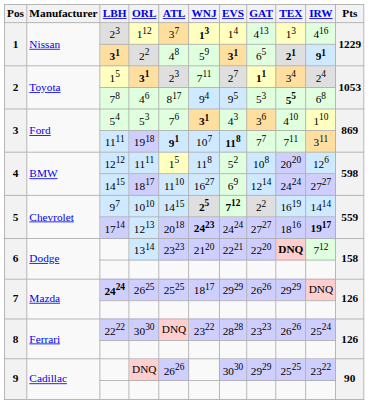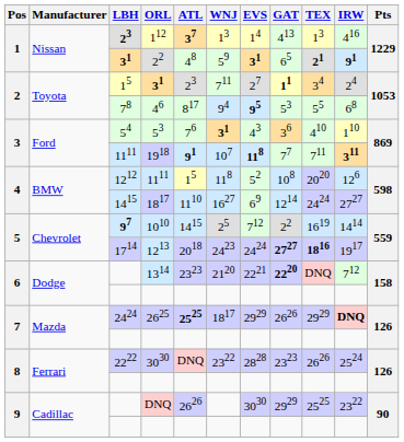112 | LBH: normal -> bold
112 | ATL: normal -> bold
112 | WNJ: bold -> normal
46 | EVS: normal -> bold
46 | TEX: bold -> normal
1918 | IRW: normal -> bold
1010 | LBH: normal -> bold
1010 | WNJ: bold -> normal
1010 | EVS: bold -> normal
1213 | WNJ: bold -> normal
1213 | GAT: normal -> bold
1213 | TEX: normal -> bold
1213 | IRW: bold -> normal
1314 | GAT: normal -> bold
1314 | TEX: bold -> normal
2625 | LBH: bold -> normal
2625 | ATL: normal -> bold
2625 | IRW: normal -> bold
